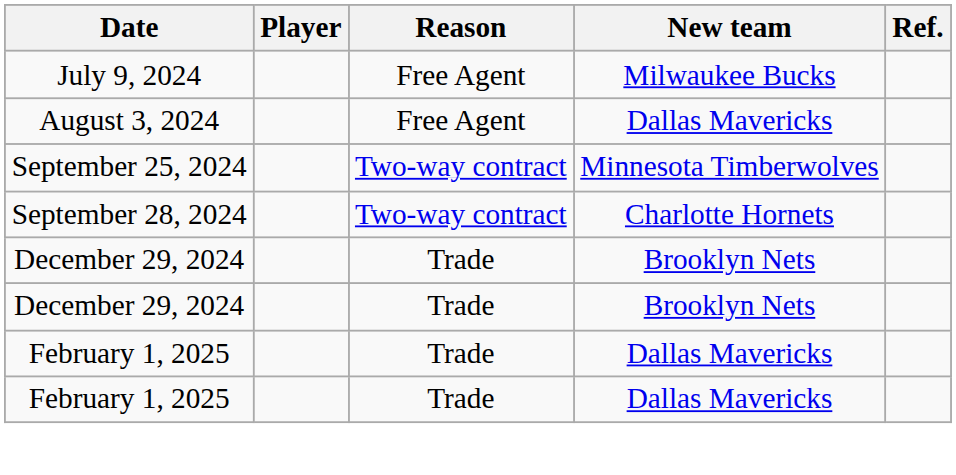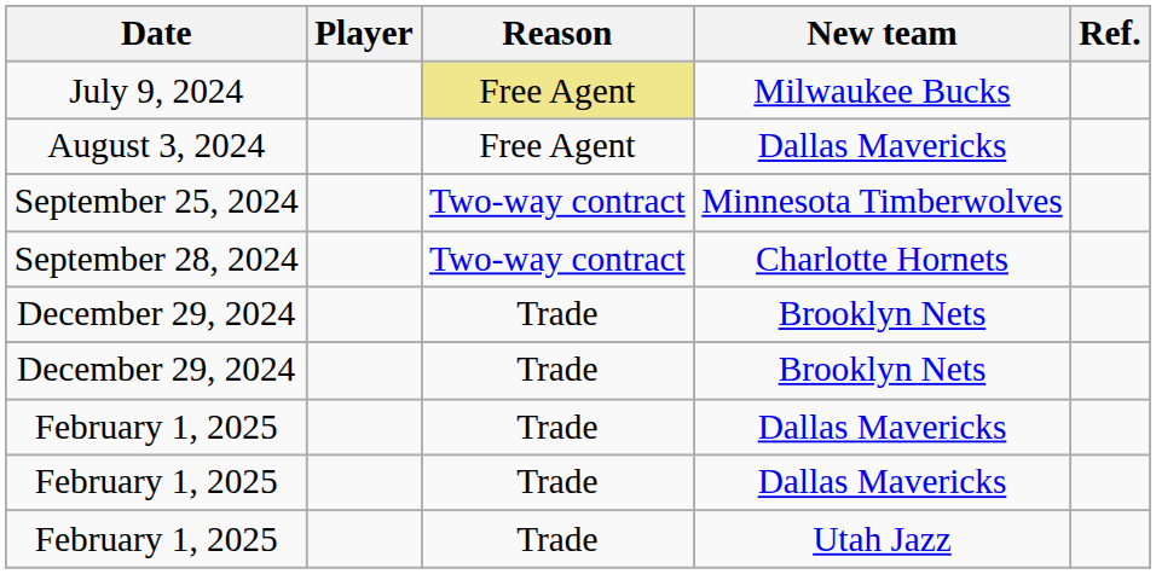July 9, 2024 | Reason: no background -> khaki background
+ row: February 1, 2025 | Trade | Utah Jazz
